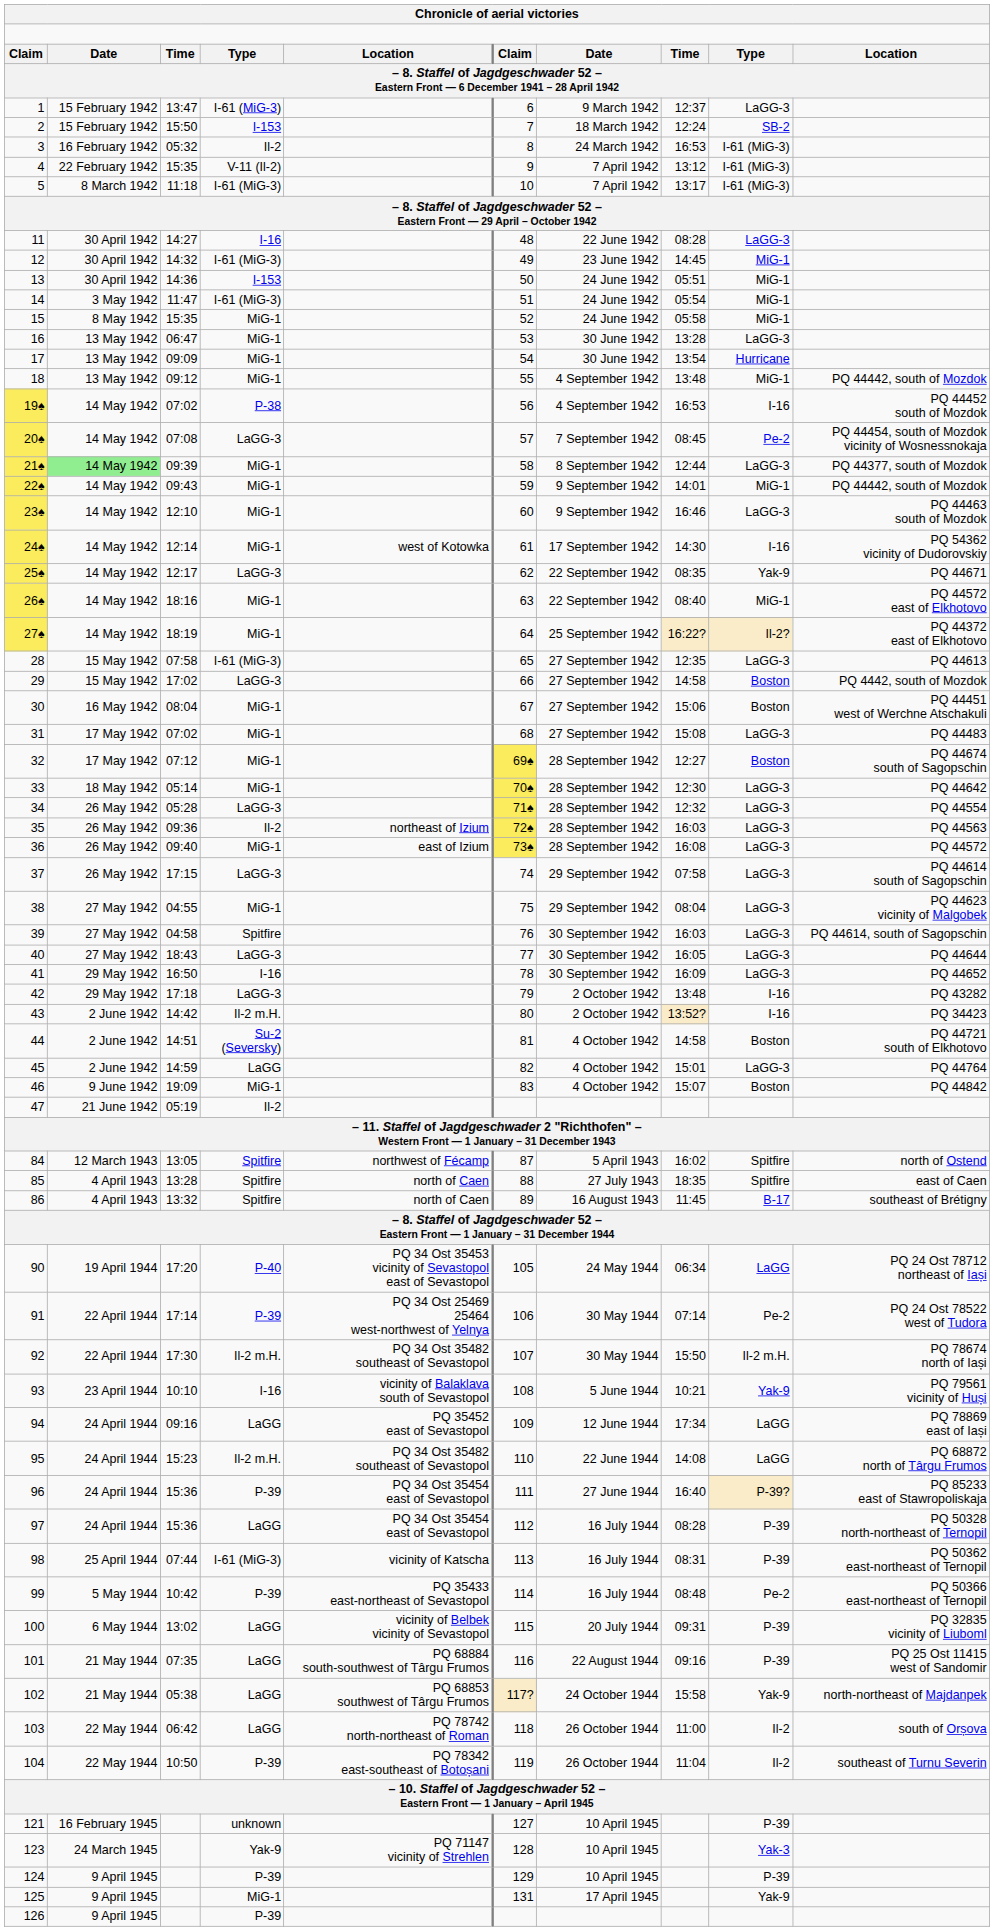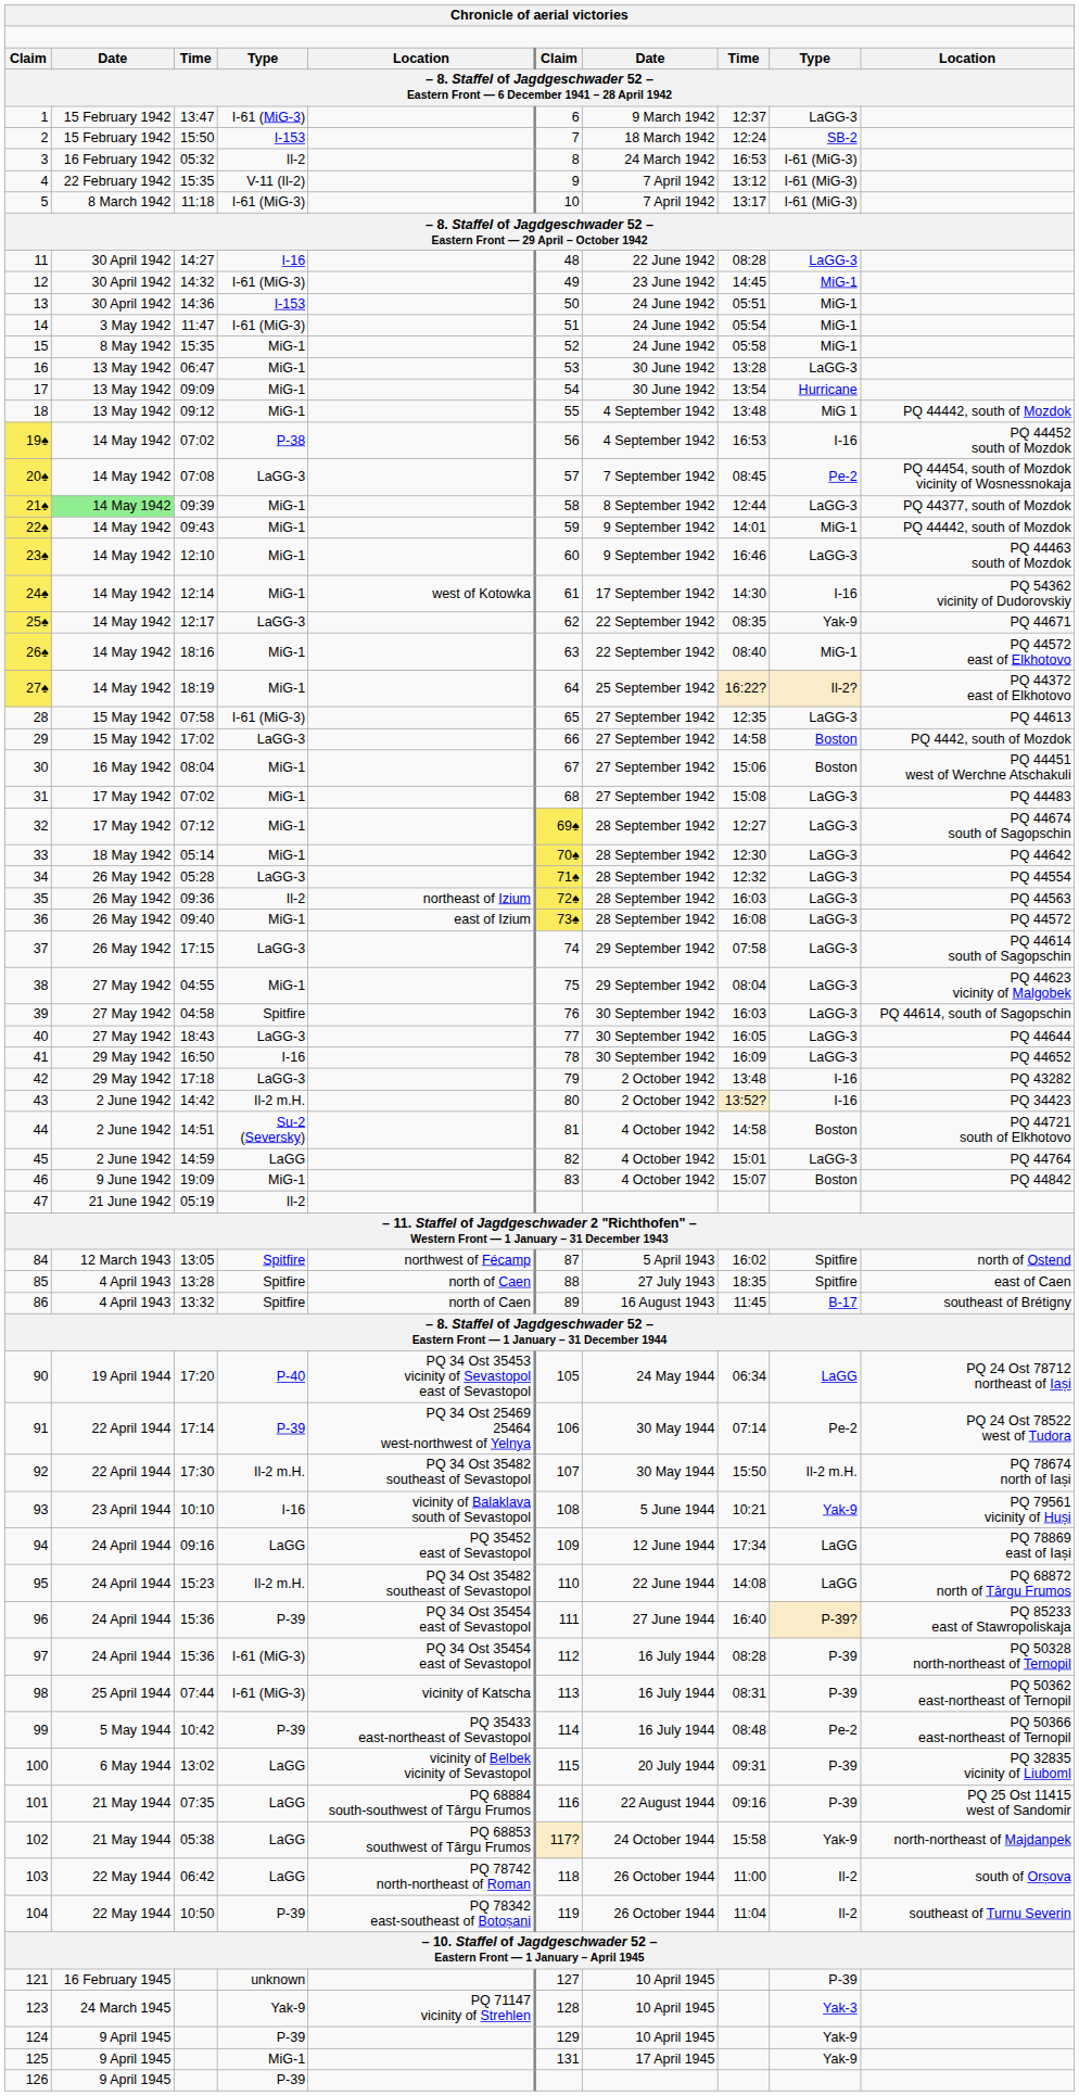18 | column 9: MiG-1 -> MiG 1
32 | column 9: Boston -> LaGG-3
97 | column 4: LaGG -> I-61 (MiG-3)
124 | column 9: P-39 -> Yak-9
